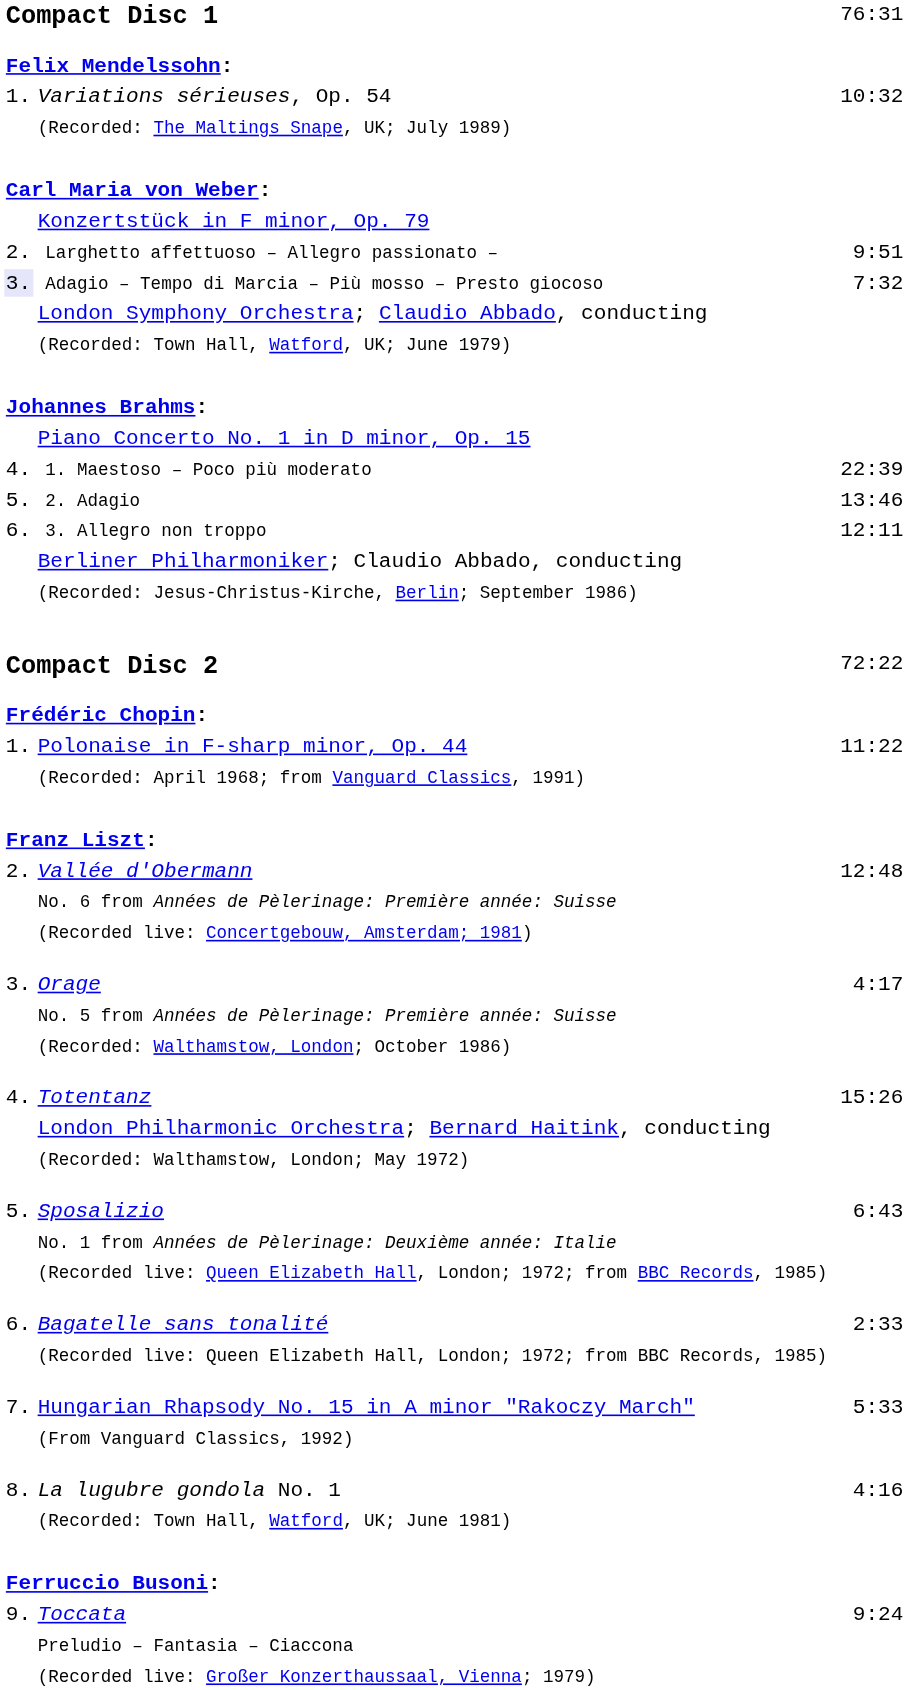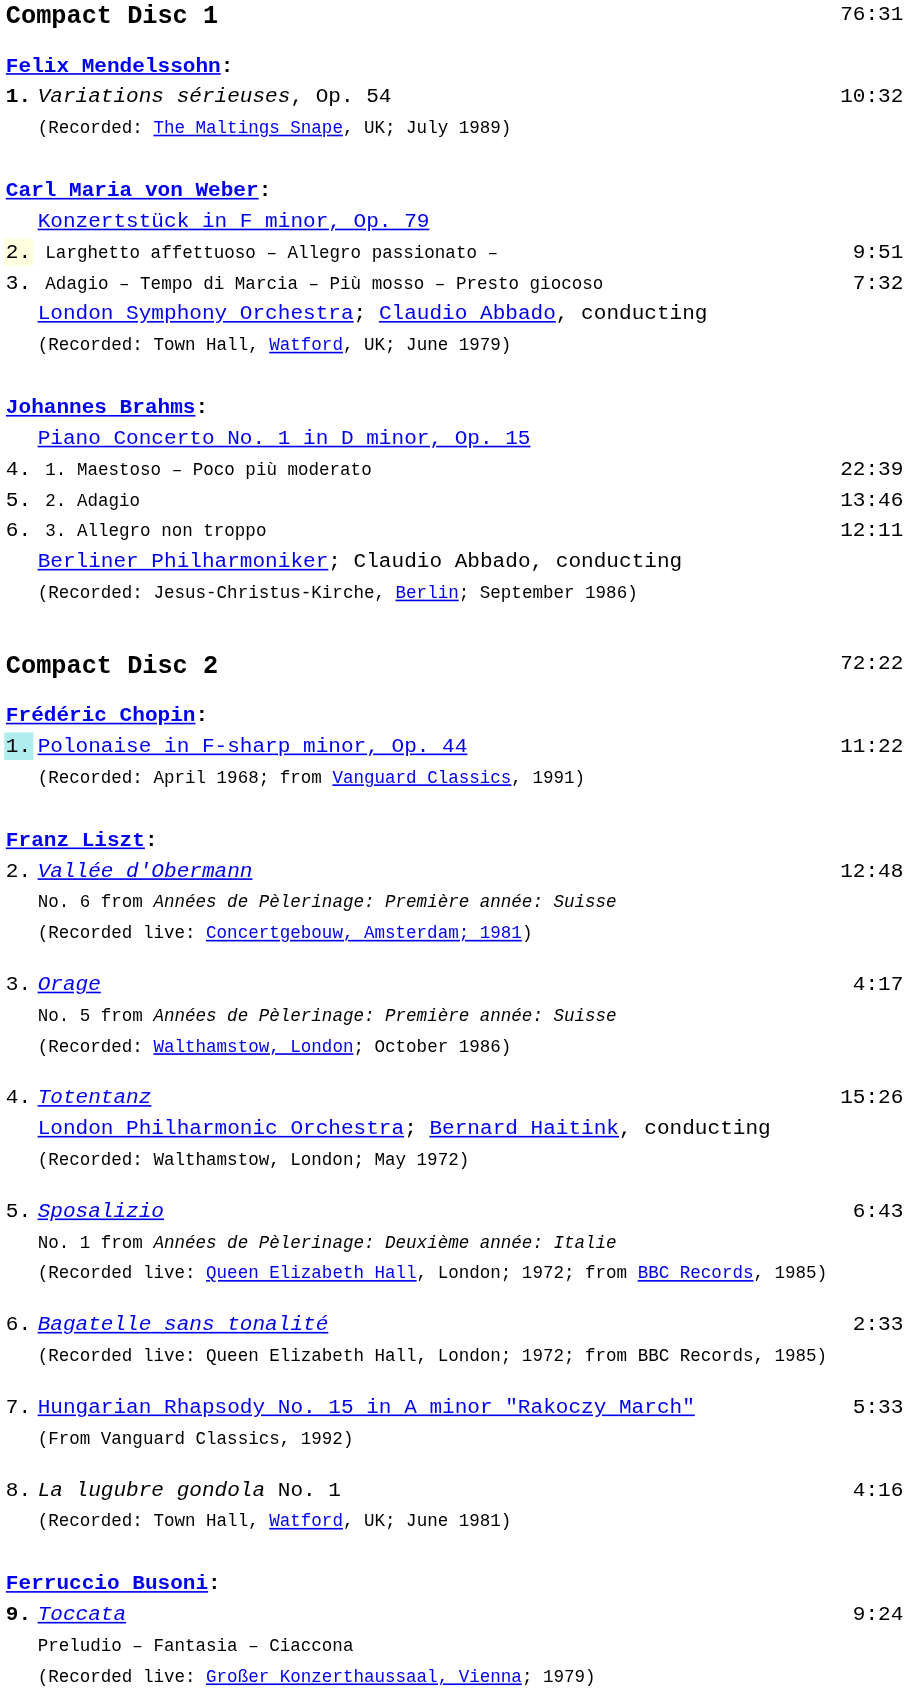Variations sérieuses, Op. 54 | column 1: normal -> bold
Larghetto affettuoso – Allegro passionato – | column 1: no background -> lightyellow background
Adagio – Tempo di Marcia – Più mosso – Presto giocoso | column 1: lavender background -> no background
Polonaise in F-sharp minor, Op. 44 | column 1: no background -> paleturquoise background
Toccata | column 1: normal -> bold
